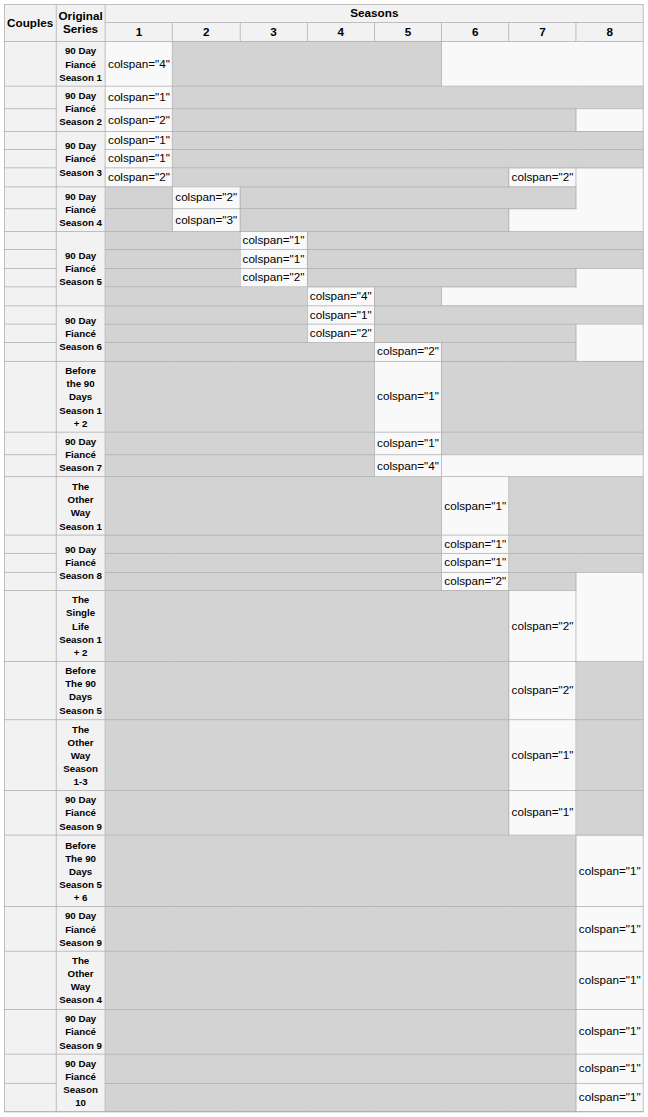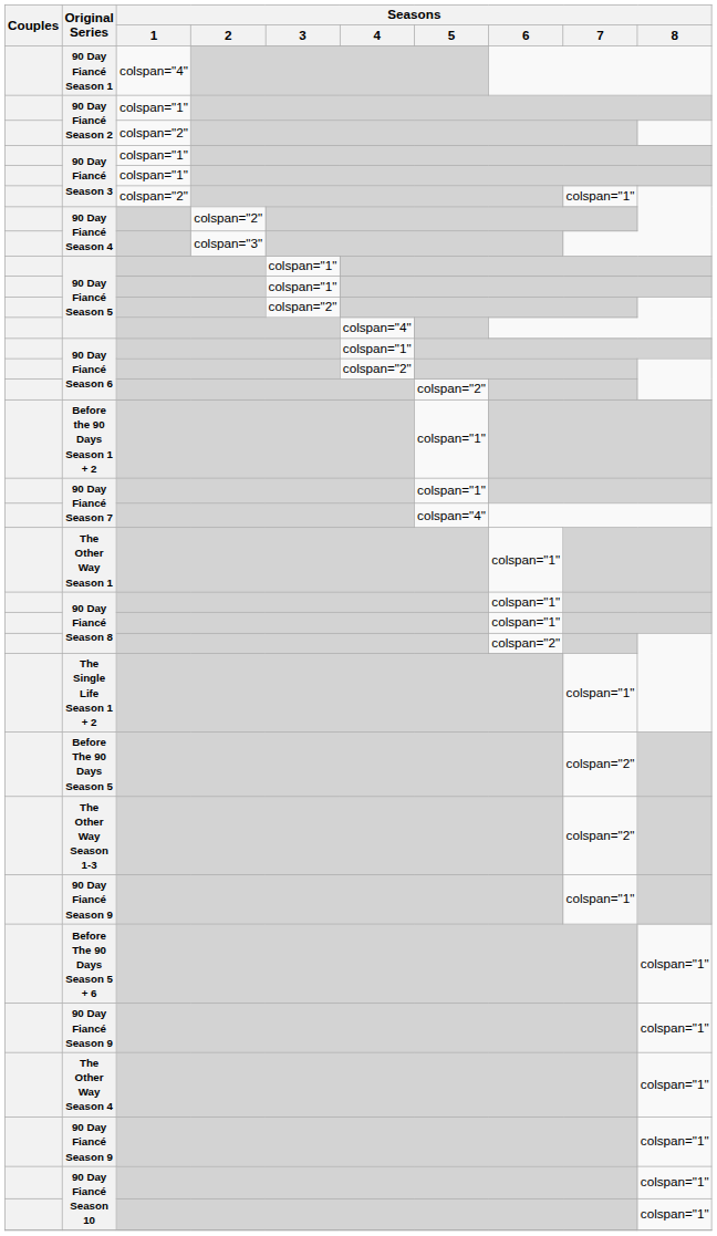90 Day Fiancé Season 3 / colspan="2" | Seasons / 7: colspan="2" -> colspan="1"
The Single Life Season 1 + 2 | Seasons / 7: colspan="2" -> colspan="1"
The Other Way Season 1-3 | Seasons / 7: colspan="1" -> colspan="2"
